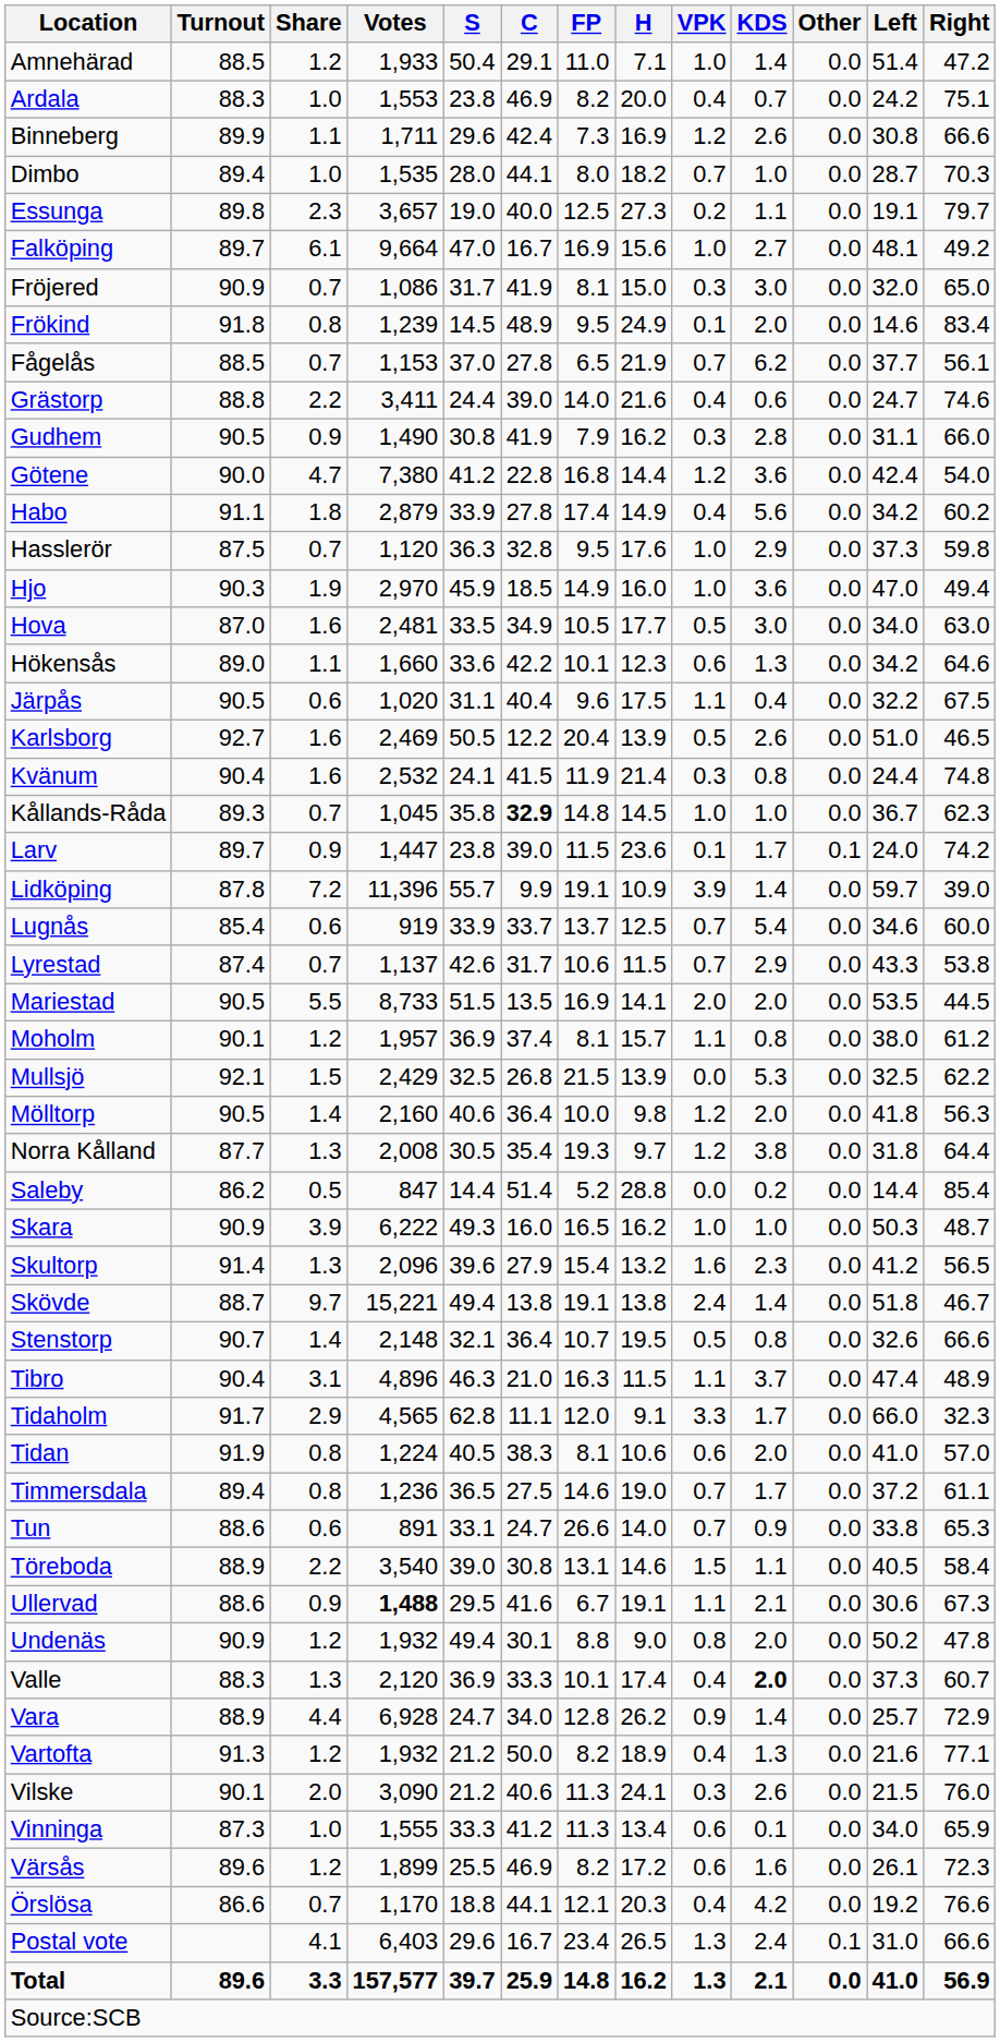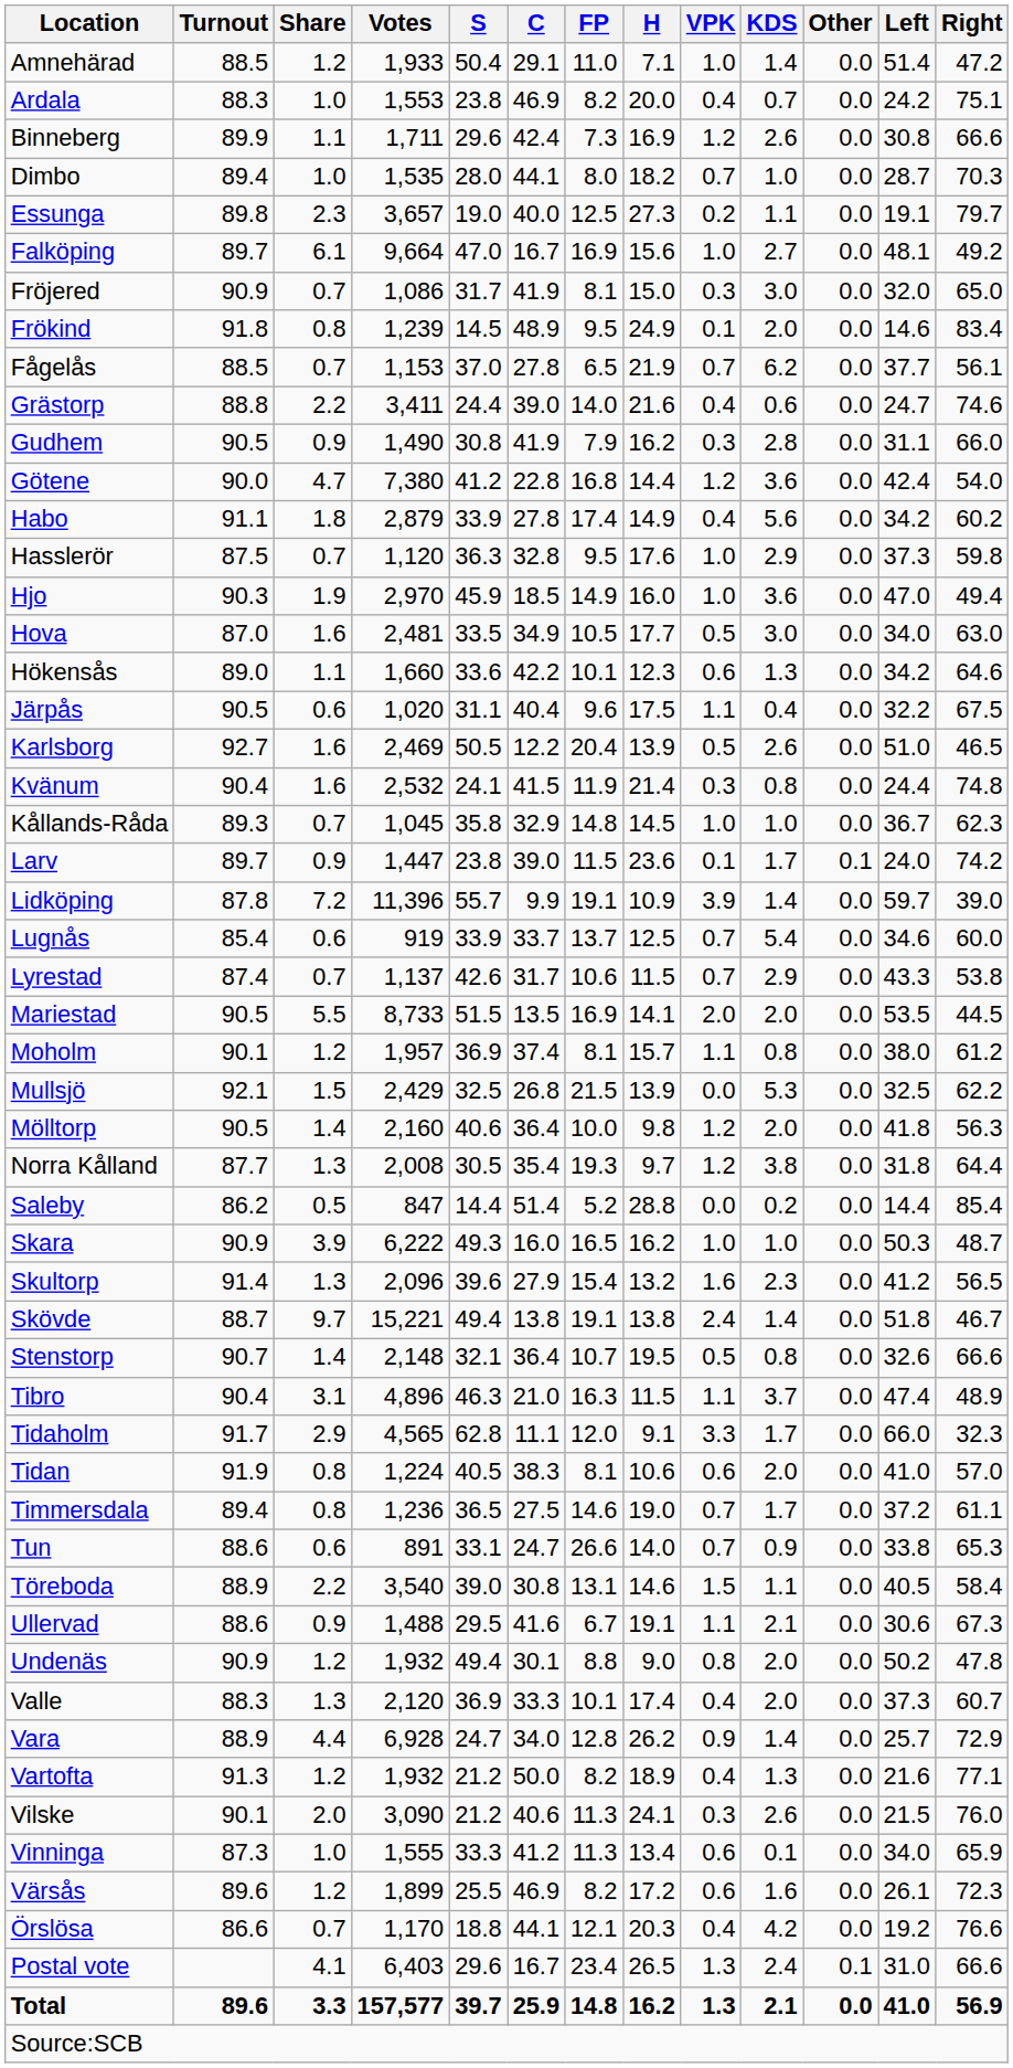Kållands-Råda | C: bold -> normal
Ullervad | Votes: bold -> normal
Valle | KDS: bold -> normal
